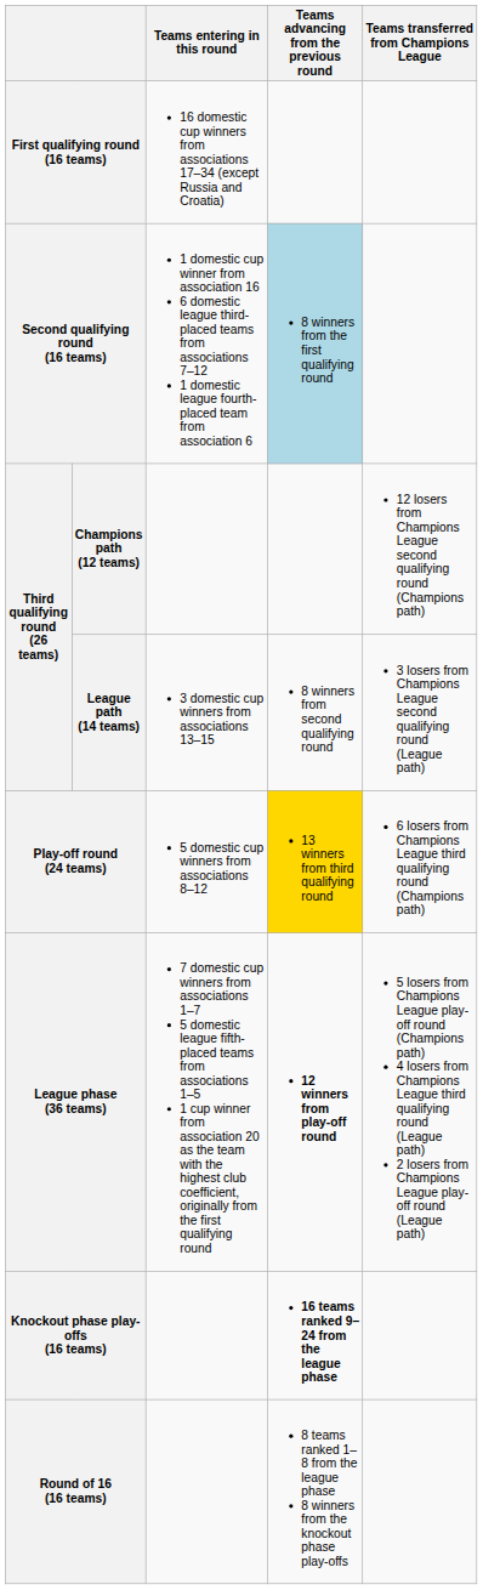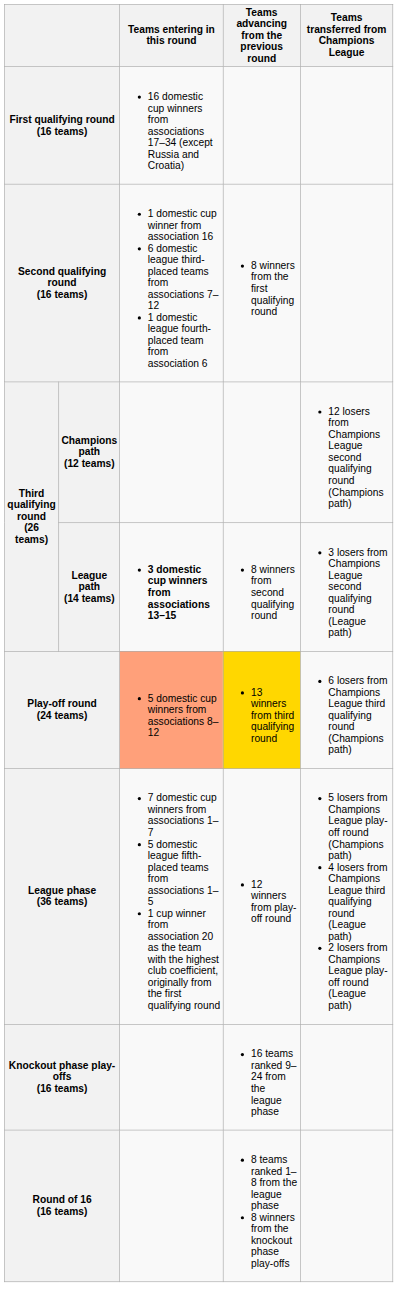Second qualifying round (16 teams) | Teams advancing from the previous round: lightblue background -> no background
League path (14 teams) | Teams entering in this round: normal -> bold
Play-off round (24 teams) | Teams entering in this round: no background -> lightsalmon background
League phase (36 teams) | Teams advancing from the previous round: bold -> normal
Knockout phase play-offs (16 teams) | Teams advancing from the previous round: bold -> normal
